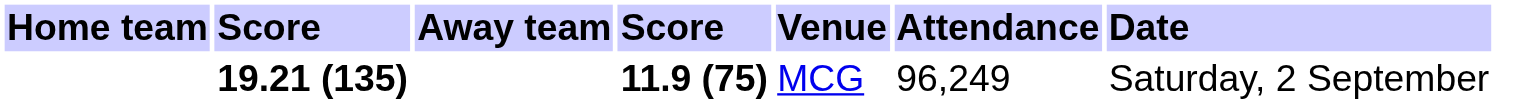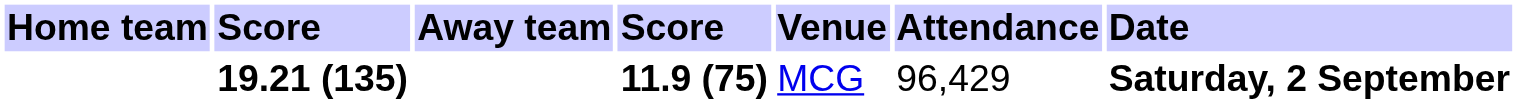row 2 | Attendance: 96,249 -> 96,429
row 2 | Date: normal -> bold
